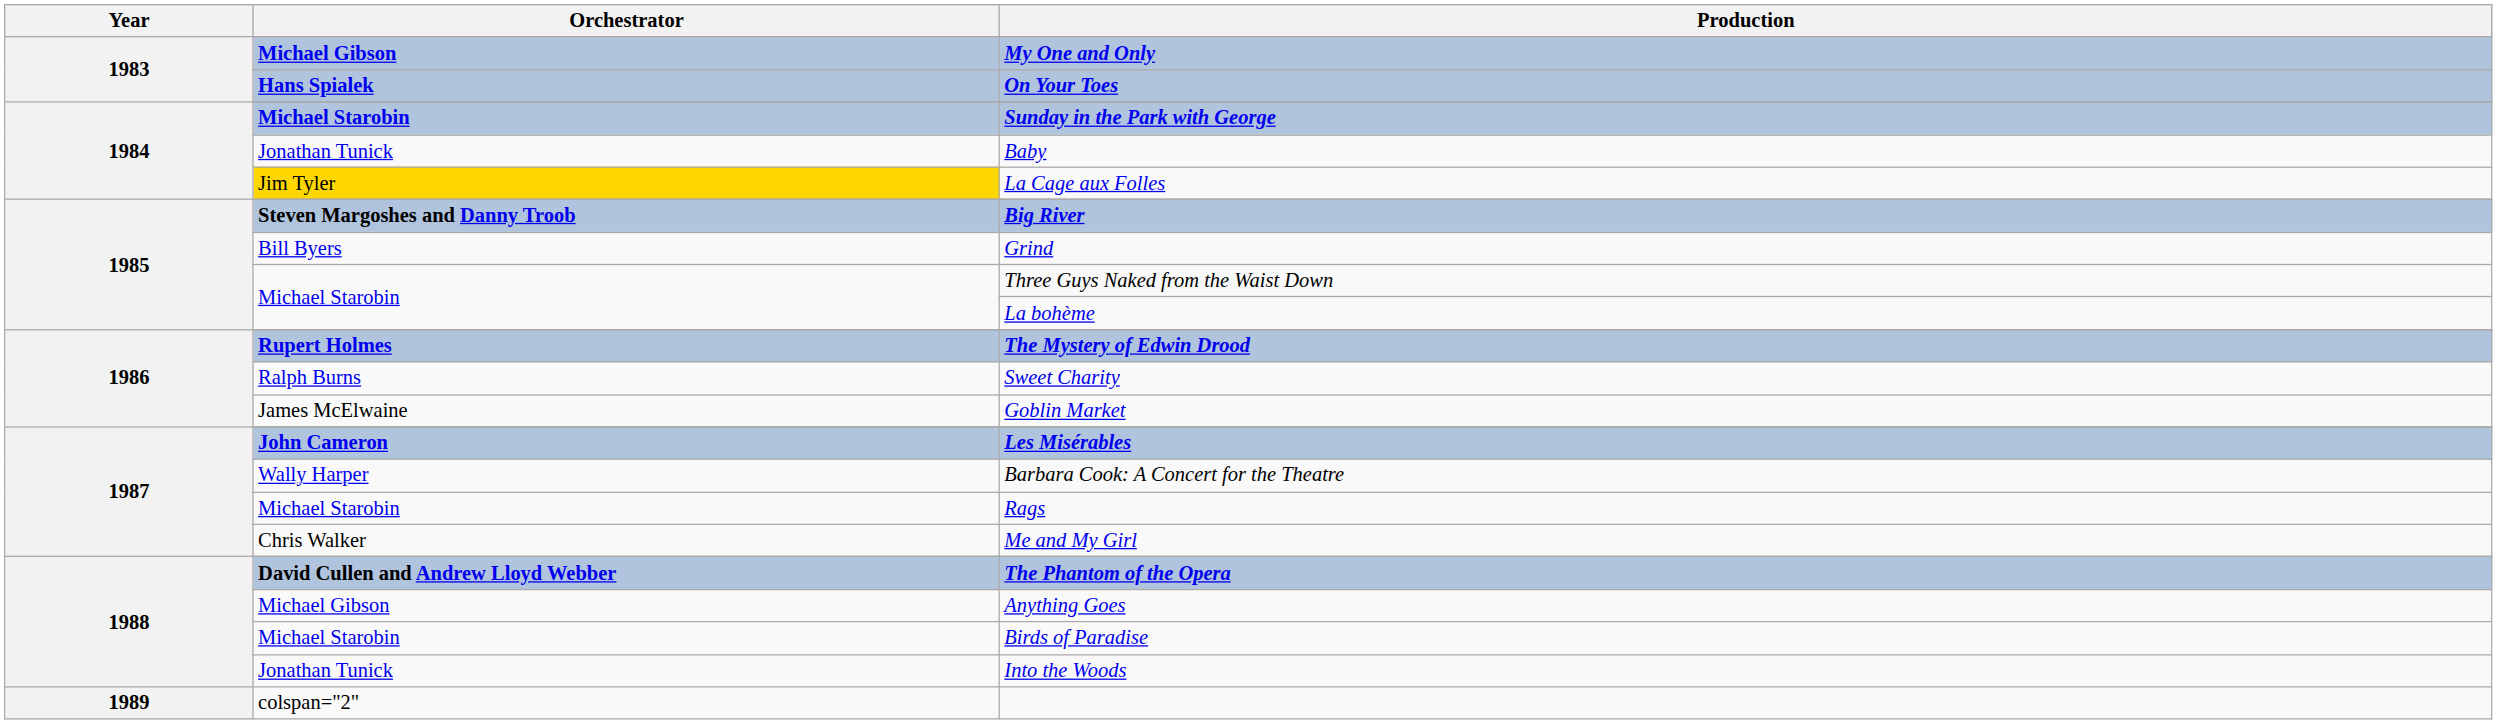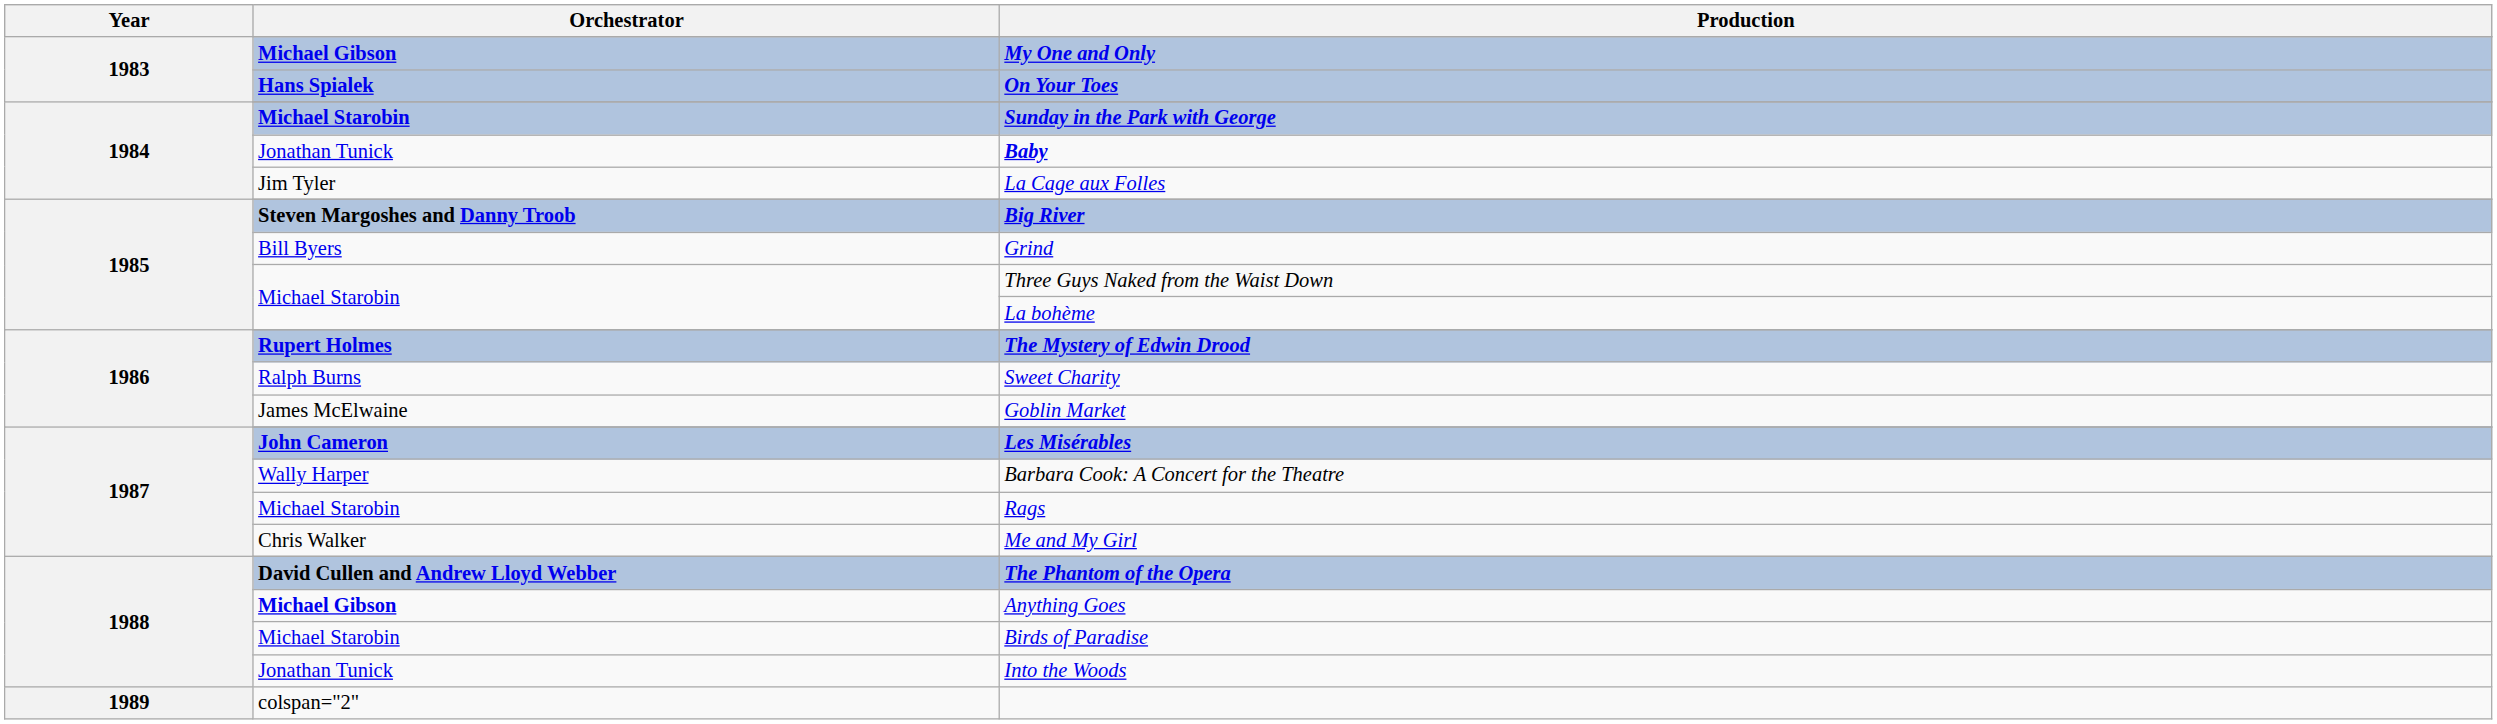Baby | Production: normal -> bold
La Cage aux Folles | Orchestrator: gold background -> no background
Anything Goes | Orchestrator: normal -> bold
